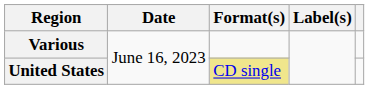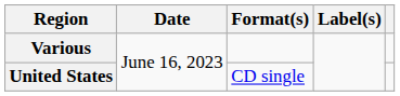United States | Format(s): khaki background -> no background
